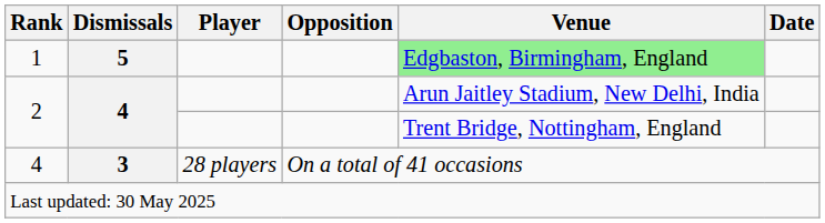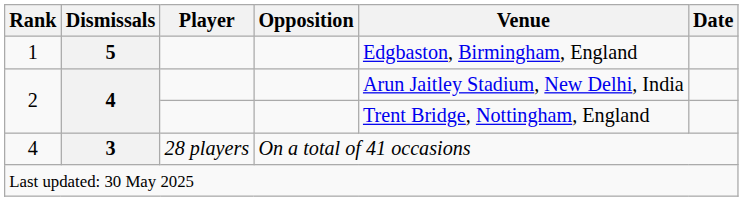1 | Venue: lightgreen background -> no background
